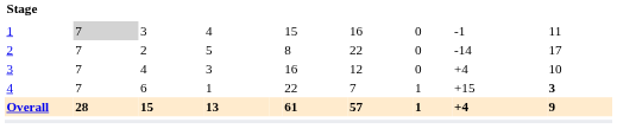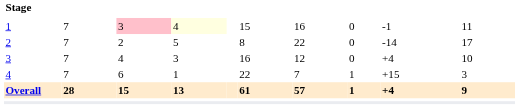row 2 | column 2: lightgrey background -> no background
row 2 | column 3: no background -> pink background
row 2 | column 4: no background -> lightyellow background
row 5 | column 9: bold -> normal
